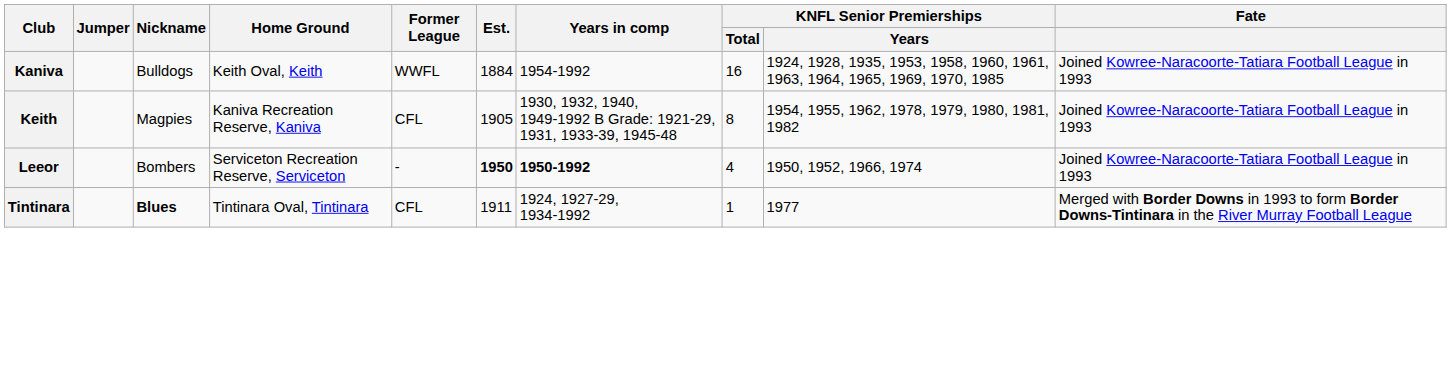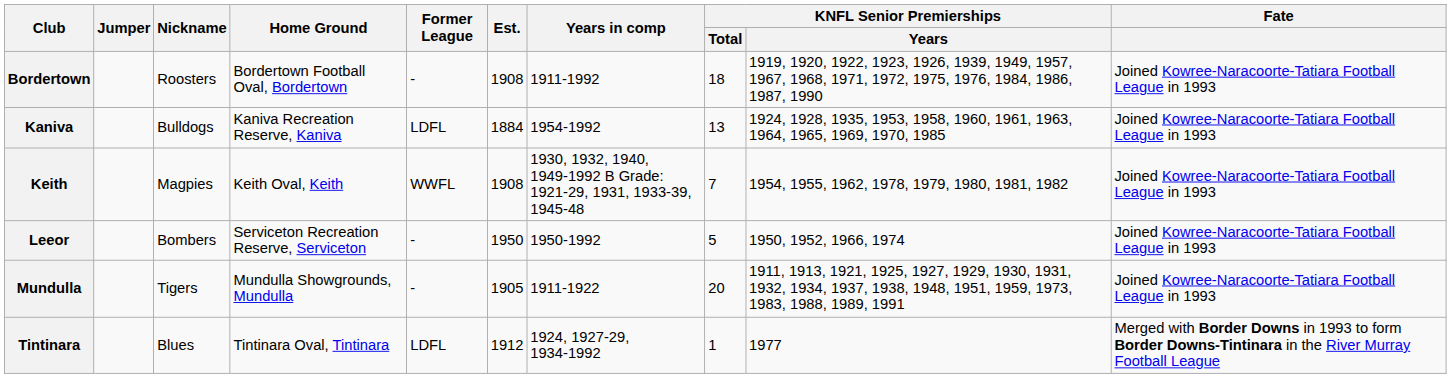+ row: Bordertown | Roosters | Bordertown Football Oval, Bordertown | - | 1908 | 1911-1992 | 18 | 1919, 1920, 1922, 1923, 1926, 1939, 1949, 1957, 1967, 1968, 1971, 1972, 1975, 1976, 1984, 1986, 1987, 1990 | Joined Kowree-Naracoorte-Tatiara Football League in 1993
Kaniva | Home Ground: Keith Oval, Keith -> Kaniva Recreation Reserve, Kaniva
Kaniva | Former League: WWFL -> LDFL
Kaniva | KNFL Senior Premierships / Total: 16 -> 13
Keith | Home Ground: Kaniva Recreation Reserve, Kaniva -> Keith Oval, Keith
Keith | Former League: CFL -> WWFL
Keith | Est.: 1905 -> 1908
Keith | KNFL Senior Premierships / Total: 8 -> 7
Leeor | Est.: bold -> normal
Leeor | Years in comp: bold -> normal
Leeor | KNFL Senior Premierships / Total: 4 -> 5
+ row: Mundulla | Tigers | Mundulla Showgrounds, Mundulla | - | 1905 | 1911-1922 | 20 | 1911, 1913, 1921, 1925, 1927, 1929, 1930, 1931, 1932, 1934, 1937, 1938, 1948, 1951, 1959, 1973, 1983, 1988, 1989, 1991 | Joined Kowree-Naracoorte-Tatiara Football League in 1993
Tintinara | Nickname: bold -> normal
Tintinara | Former League: CFL -> LDFL
Tintinara | Est.: 1911 -> 1912
